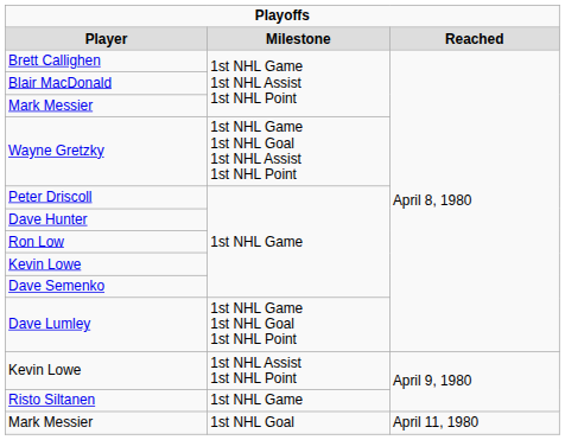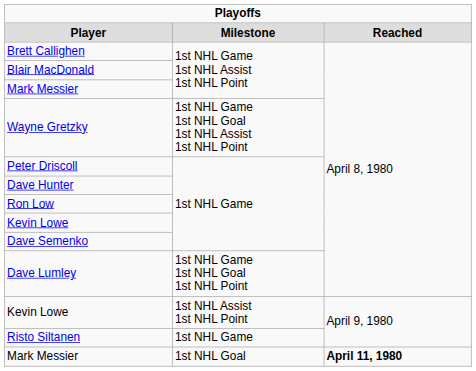Mark Messier / 1st NHL Goal | column 3: normal -> bold
